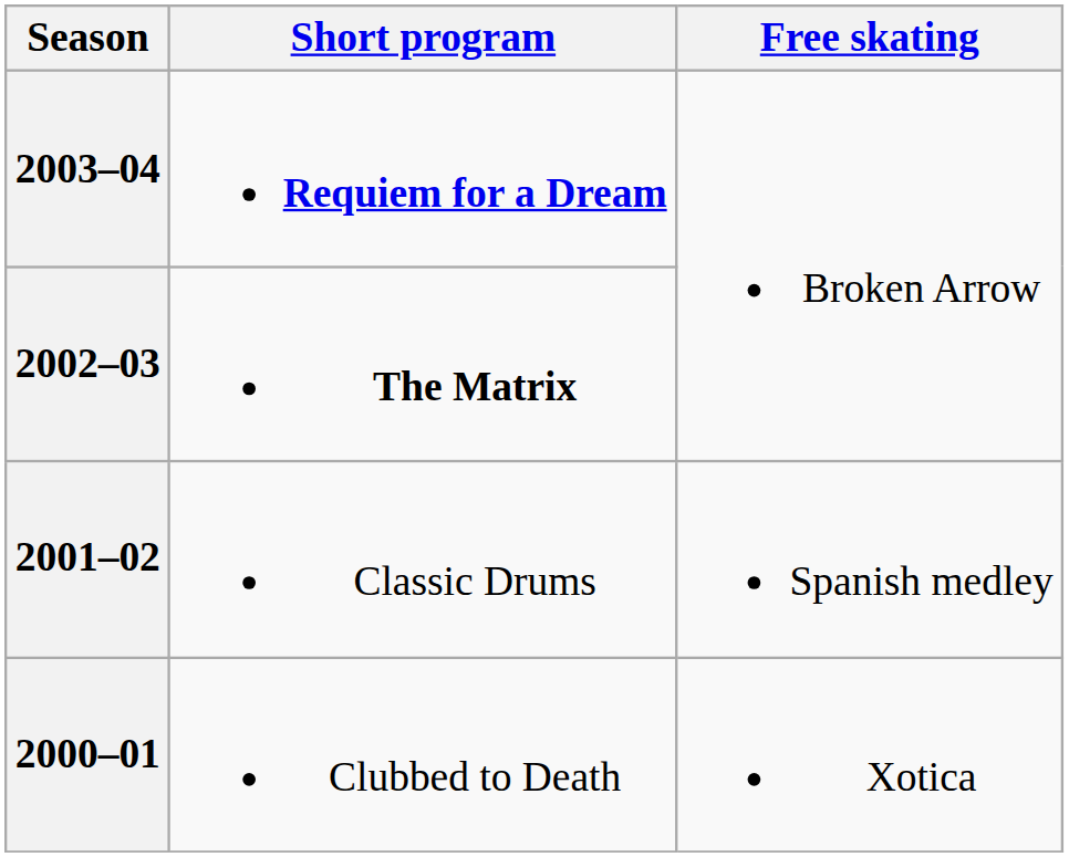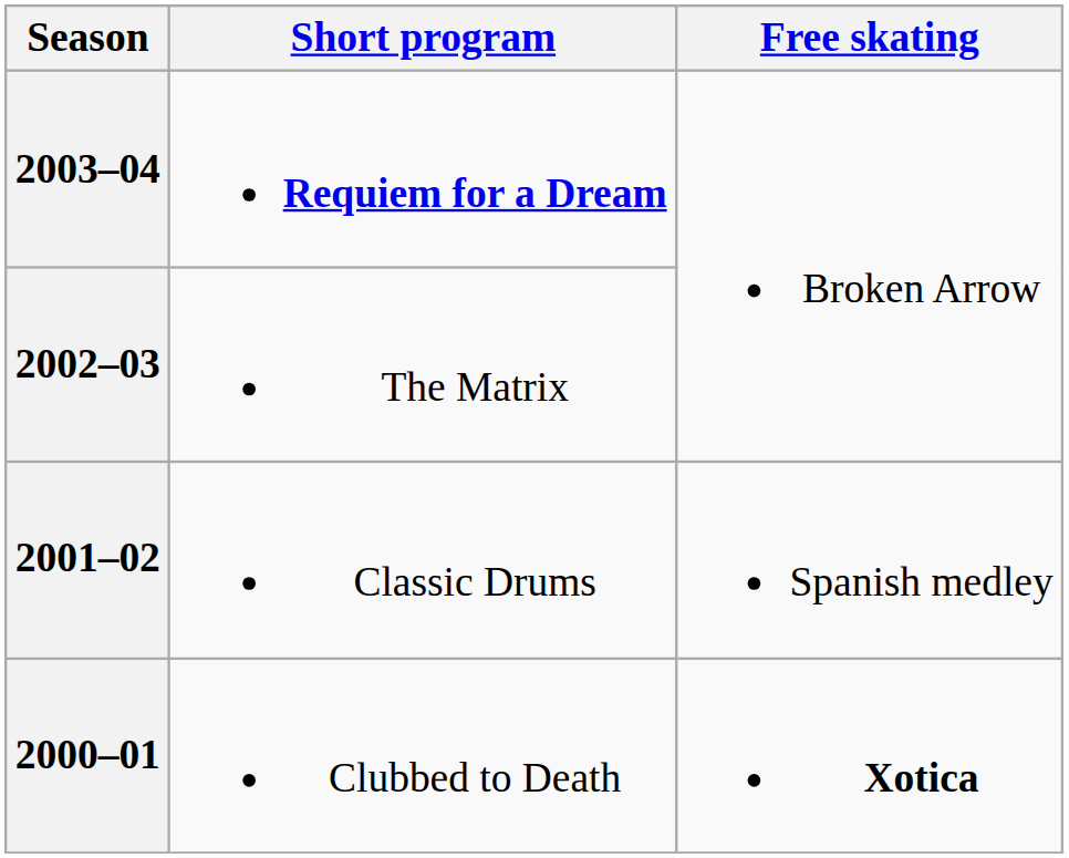2002–03 | Short program: bold -> normal
2000–01 | Free skating: normal -> bold
